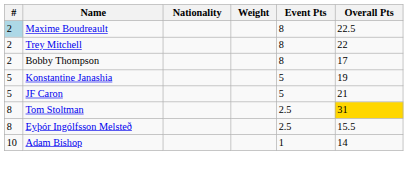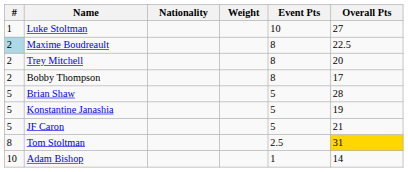+ row: 1 | Luke Stoltman | 10 | 27
Trey Mitchell | Overall Pts: 22 -> 20
+ row: 5 | Brian Shaw | 5 | 28
- row: 8 | Eyþór Ingólfsson Melsteð | 2.5 | 15.5
